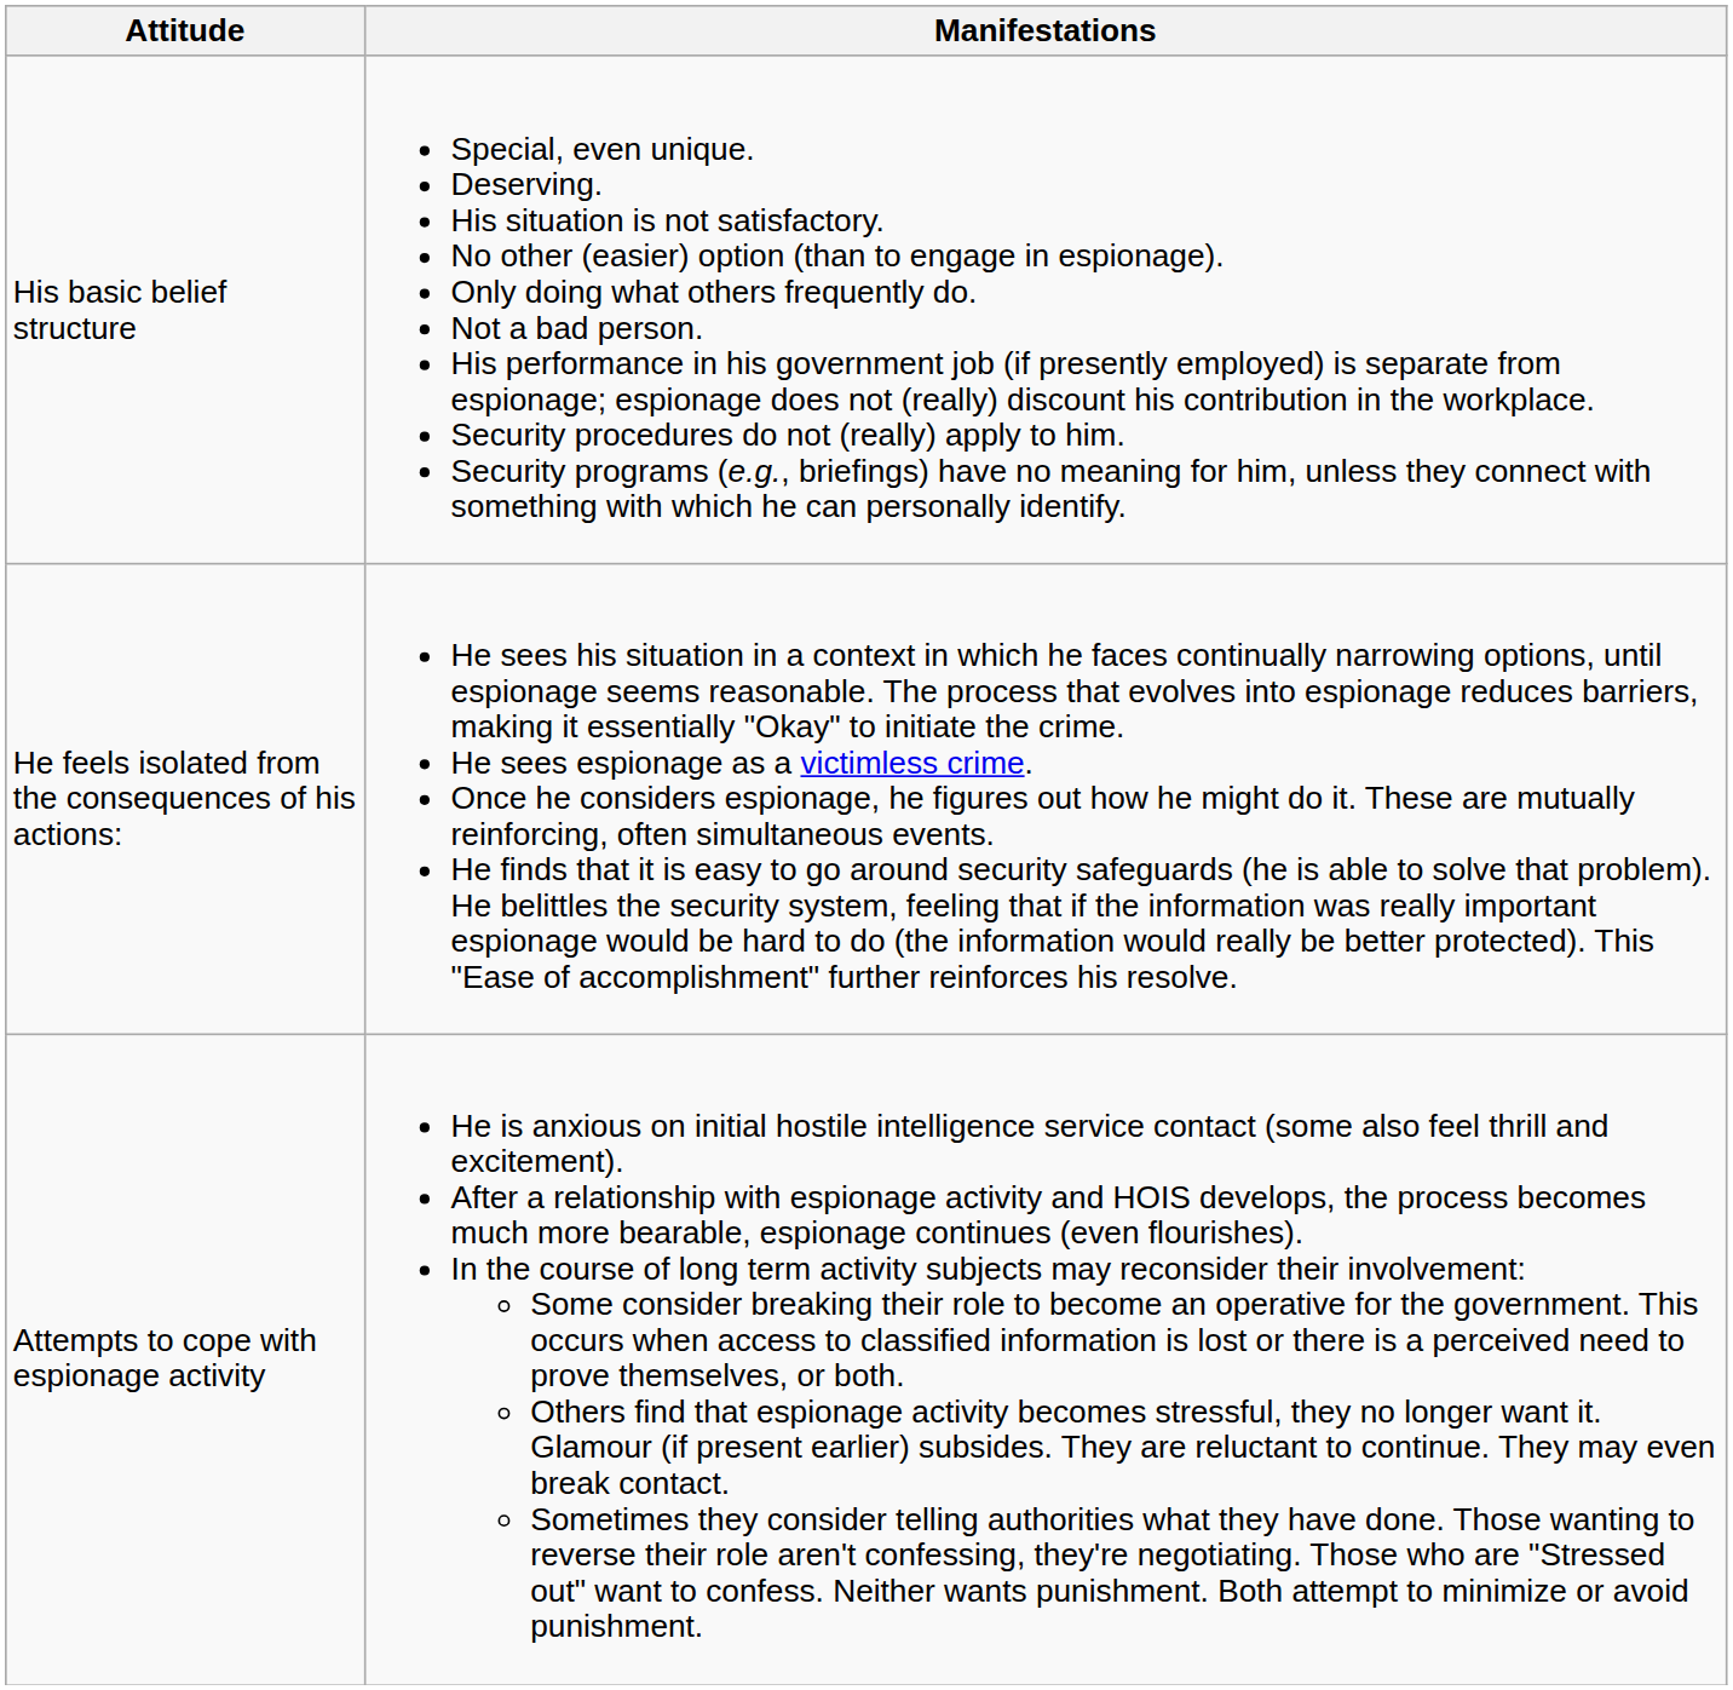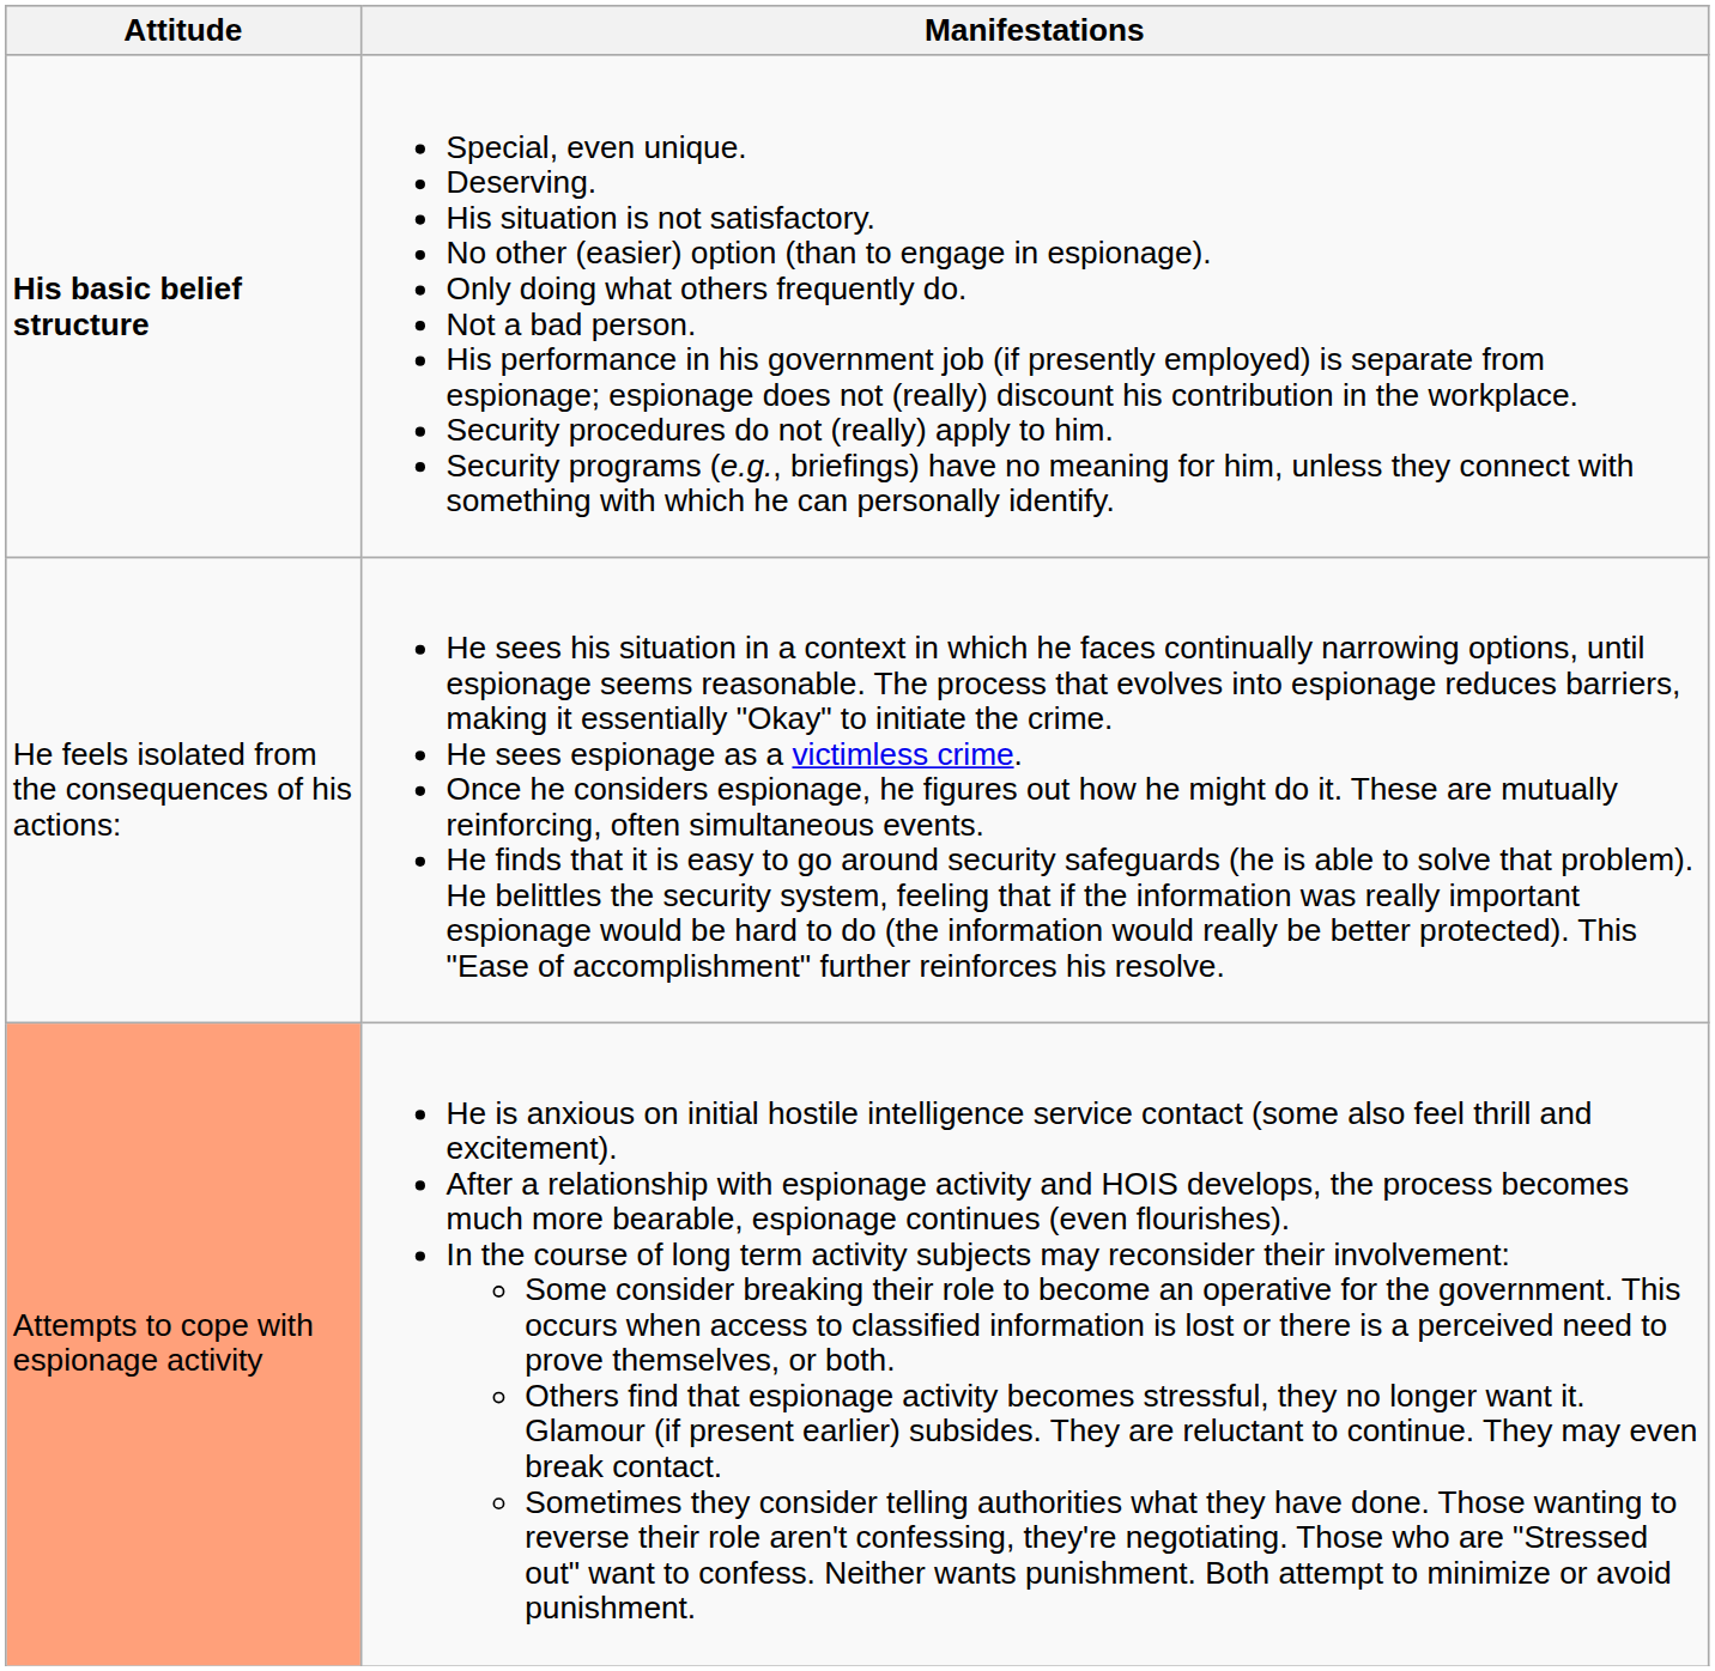His basic belief structure | Attitude: normal -> bold
Attempts to cope with espionage activity | Attitude: no background -> lightsalmon background
